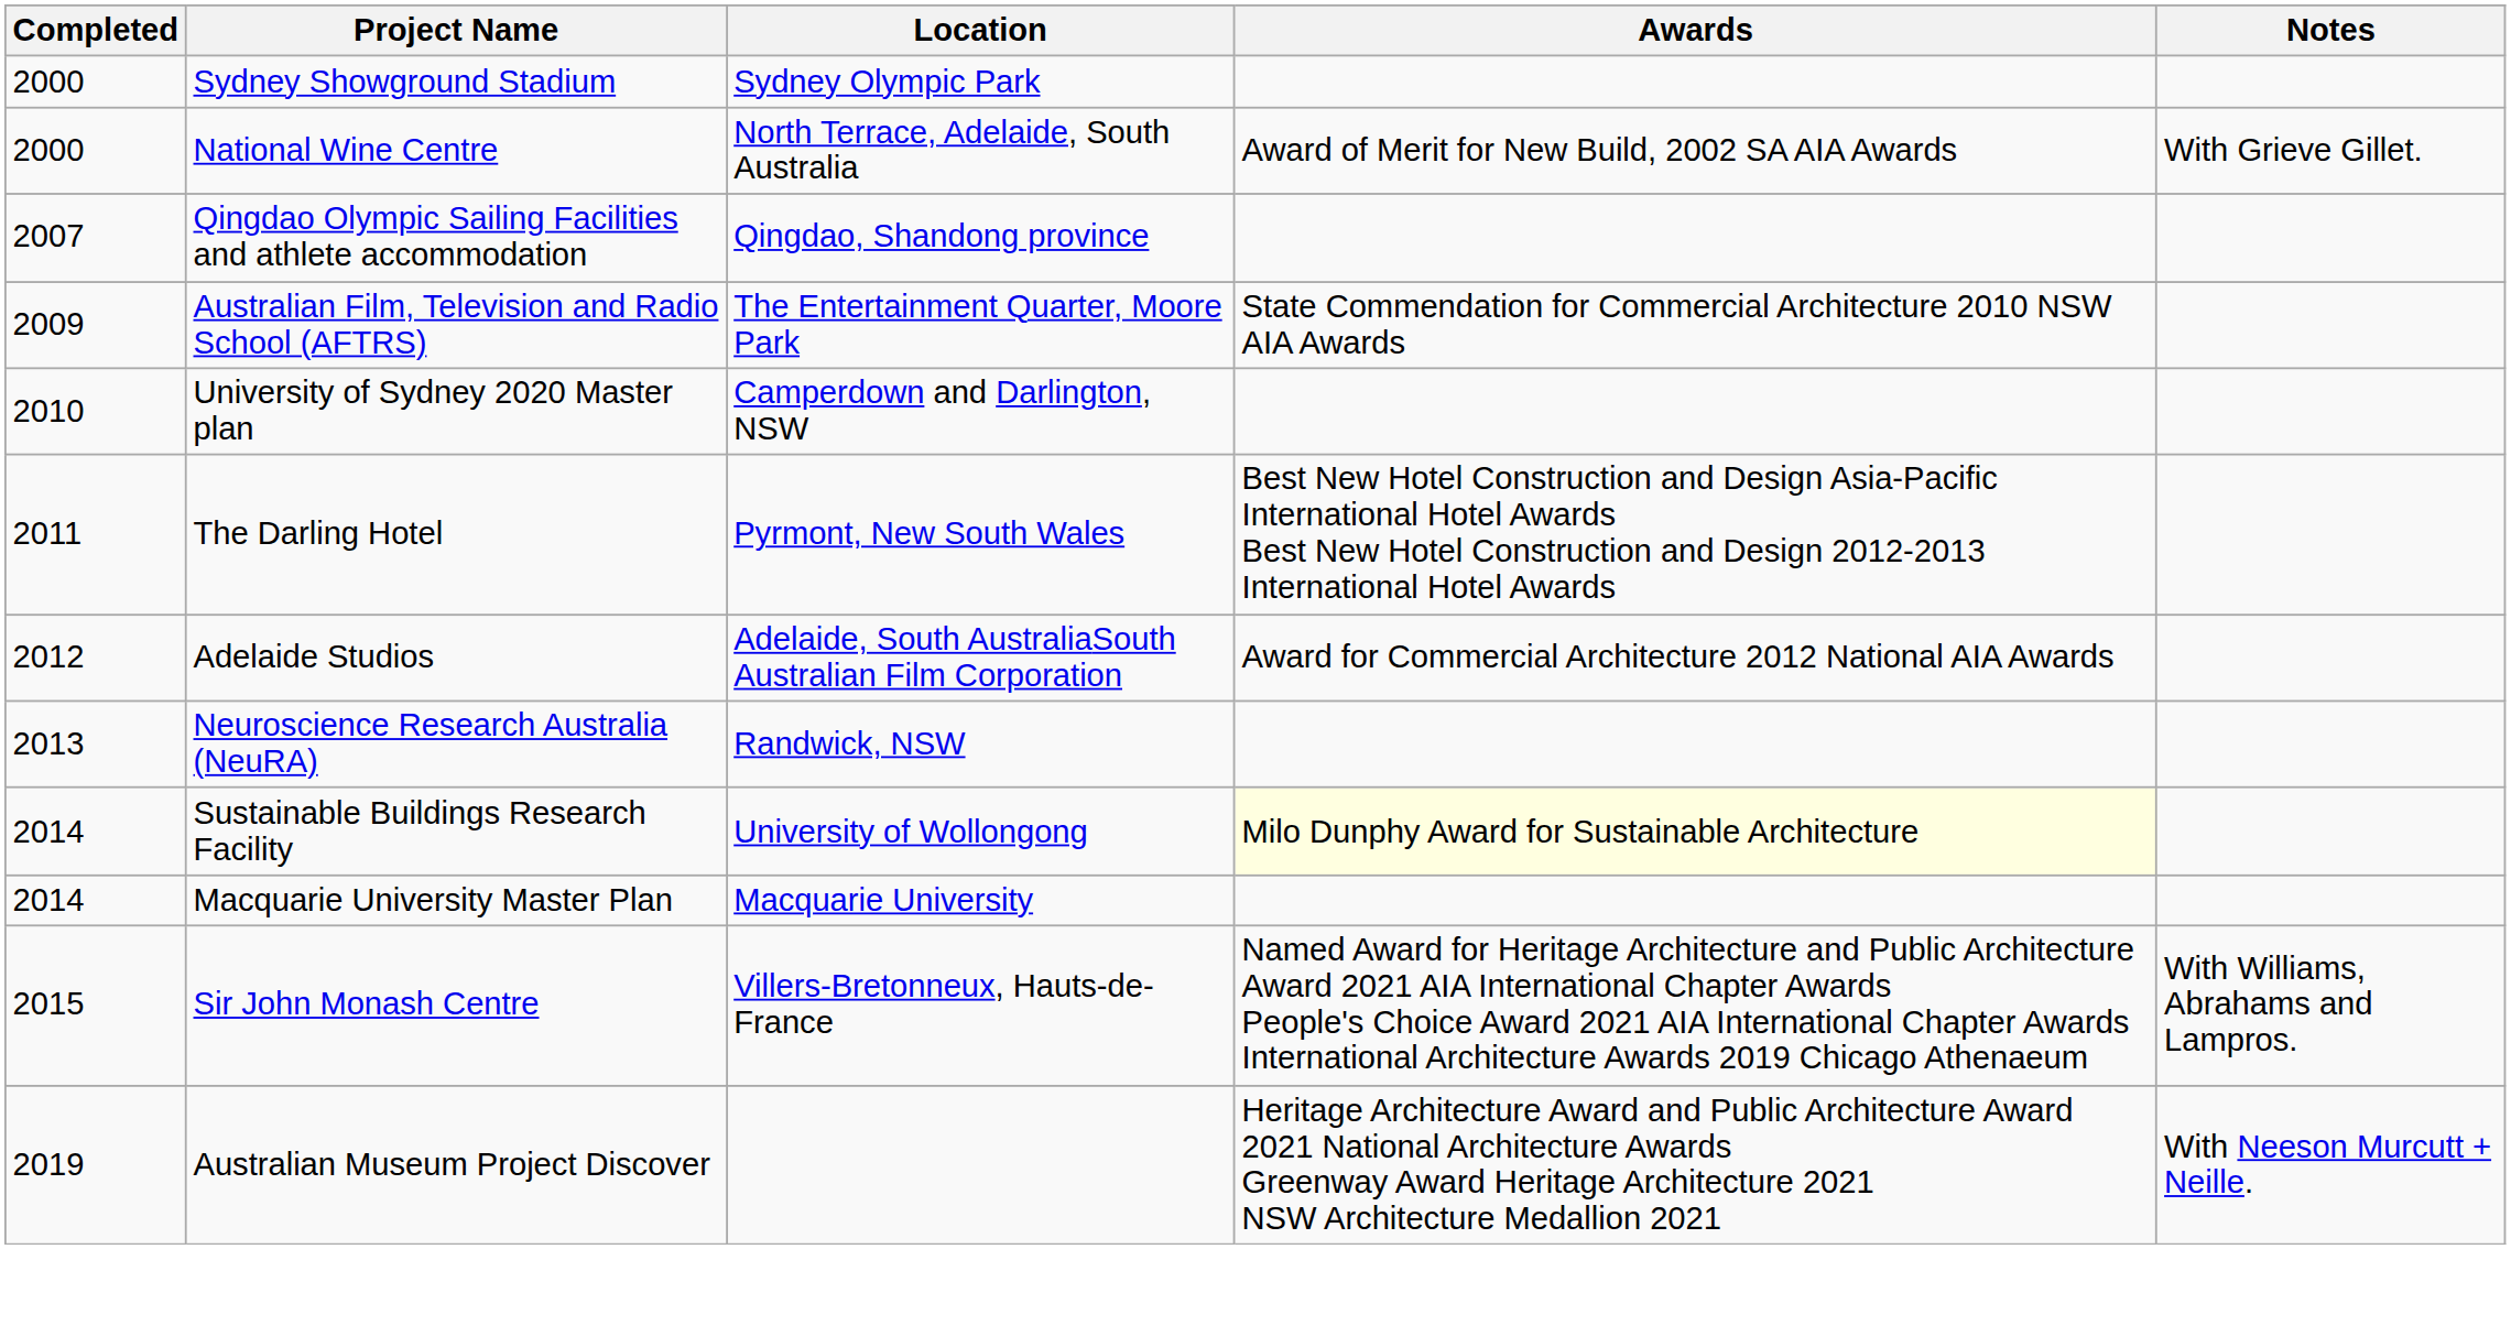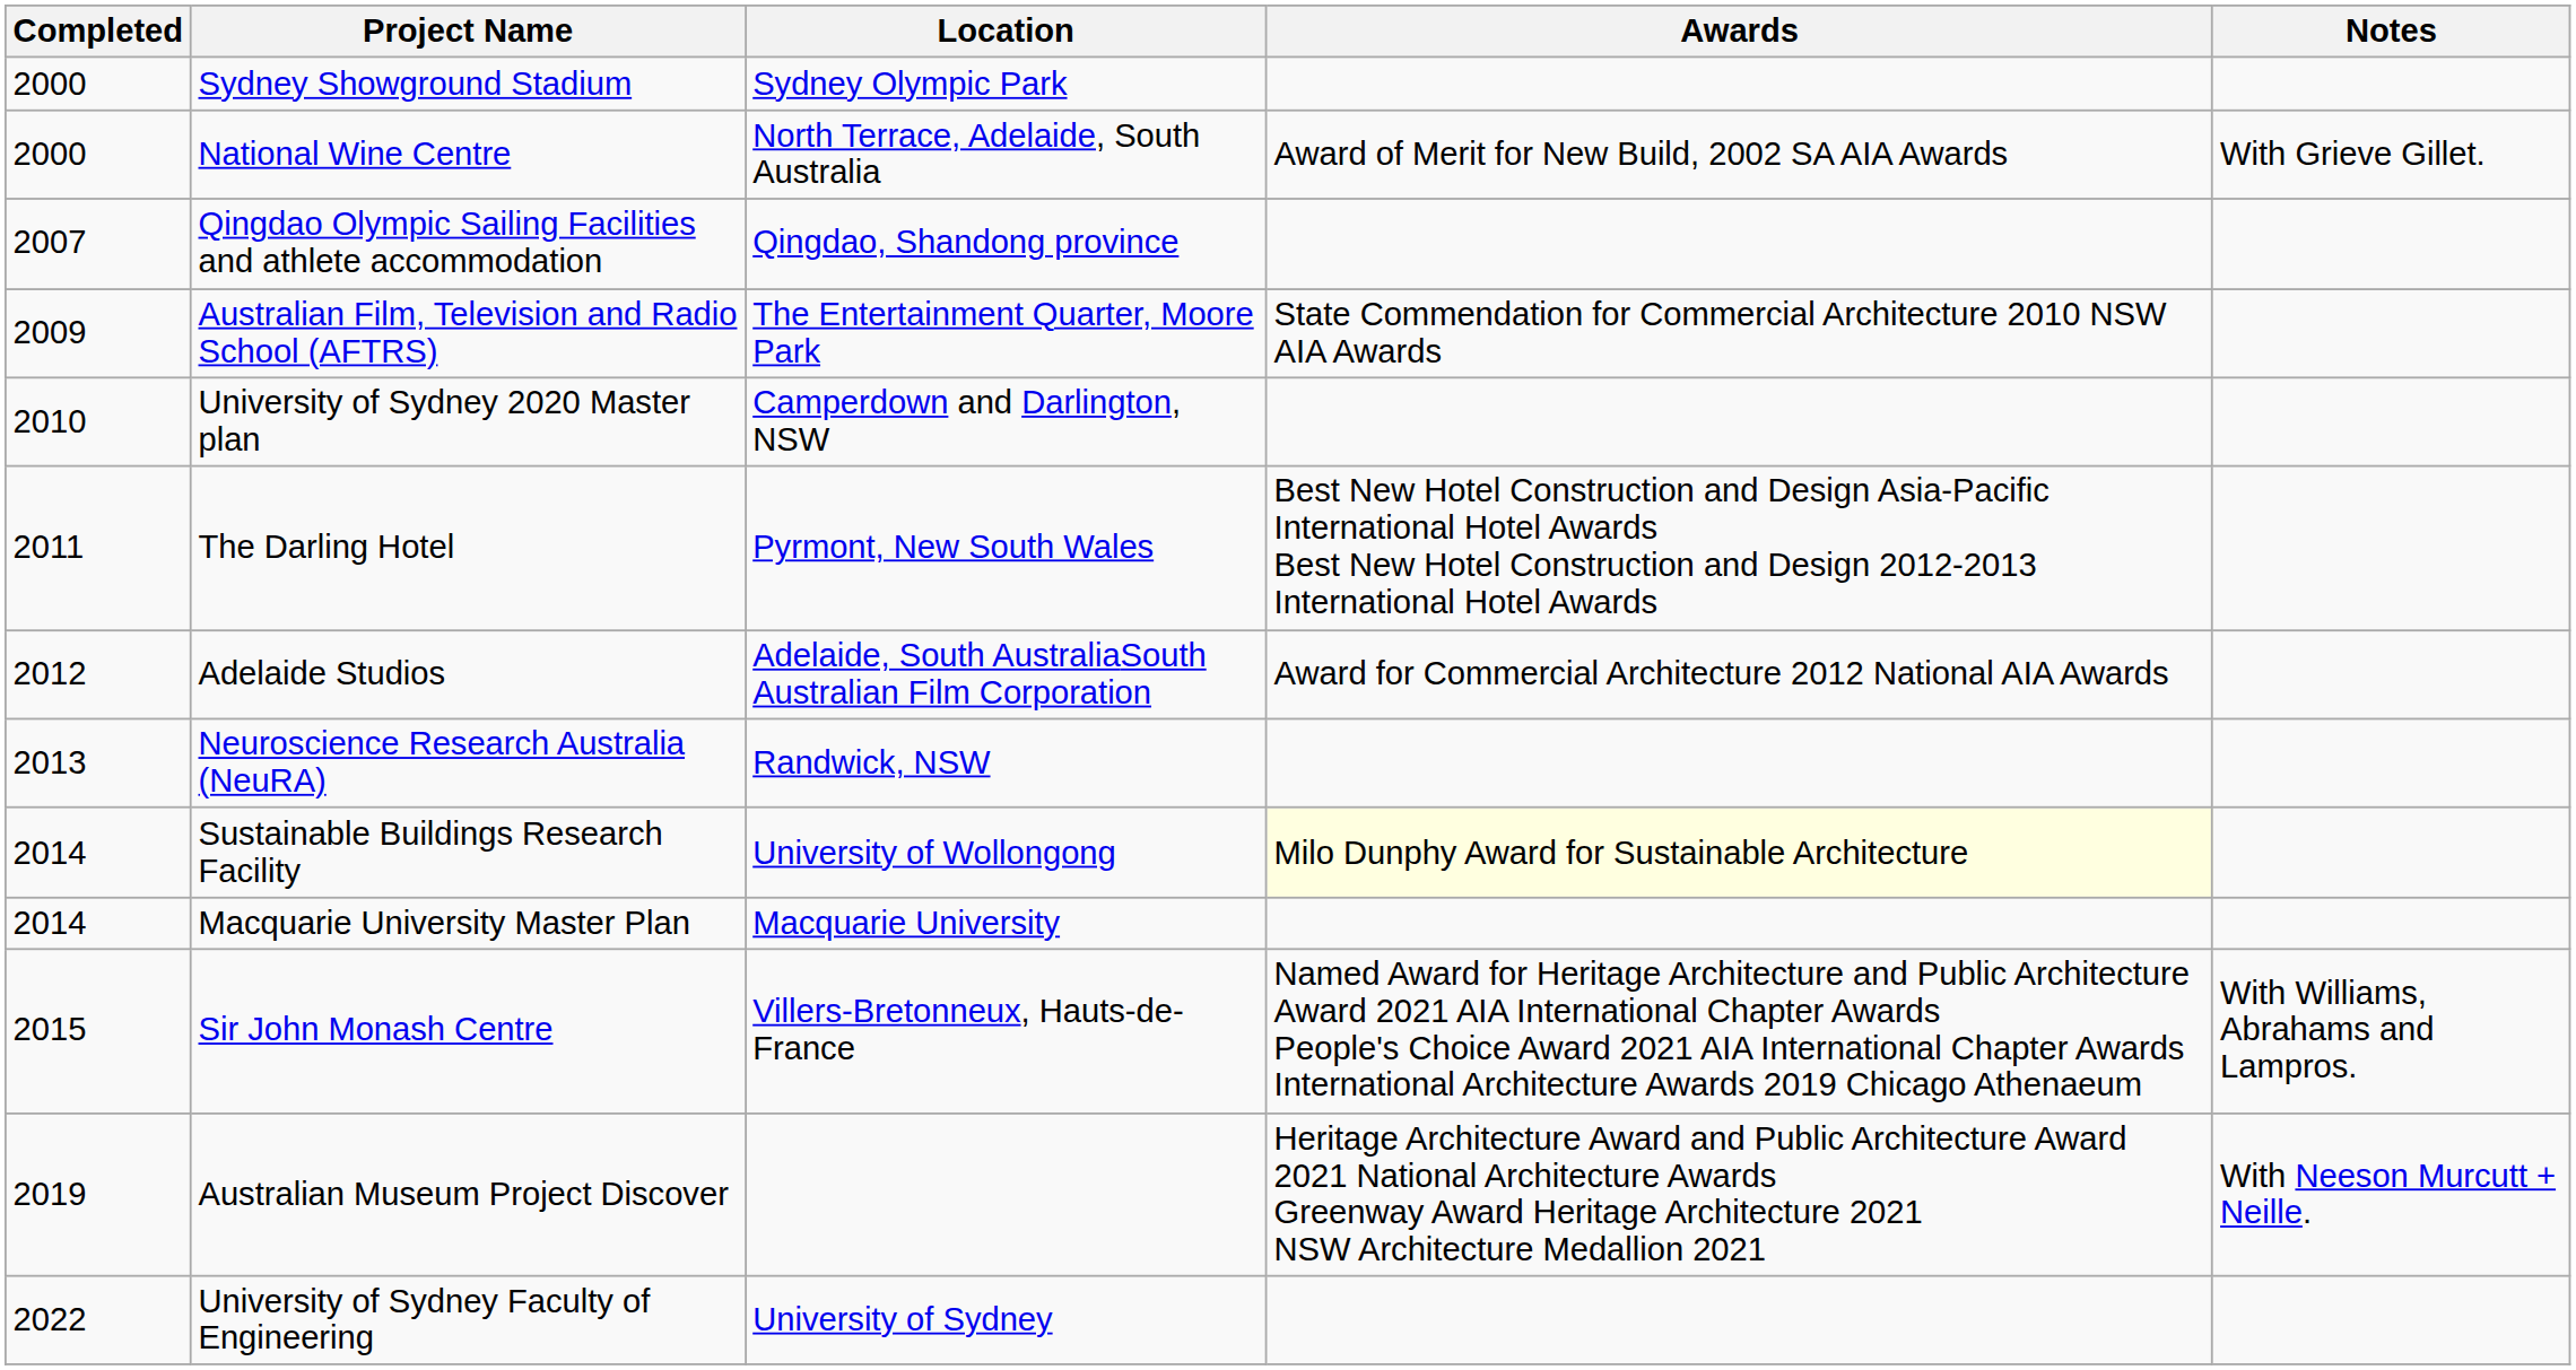+ row: 2022 | University of Sydney Faculty of Engineering | University of Sydney
